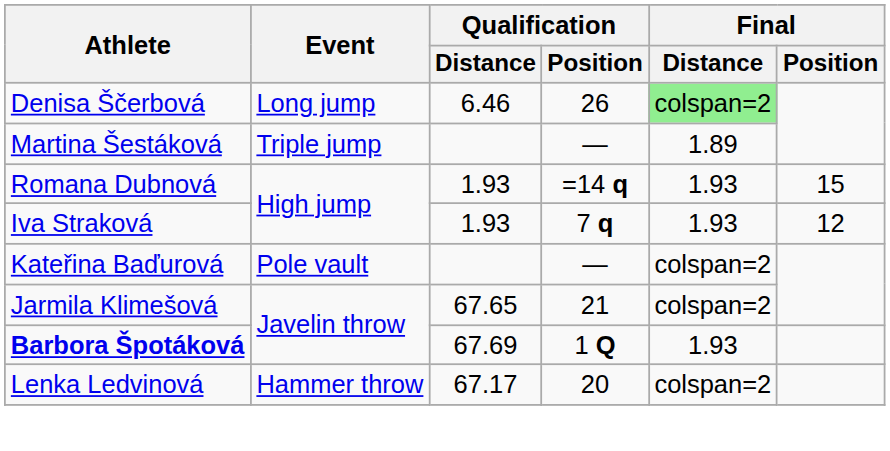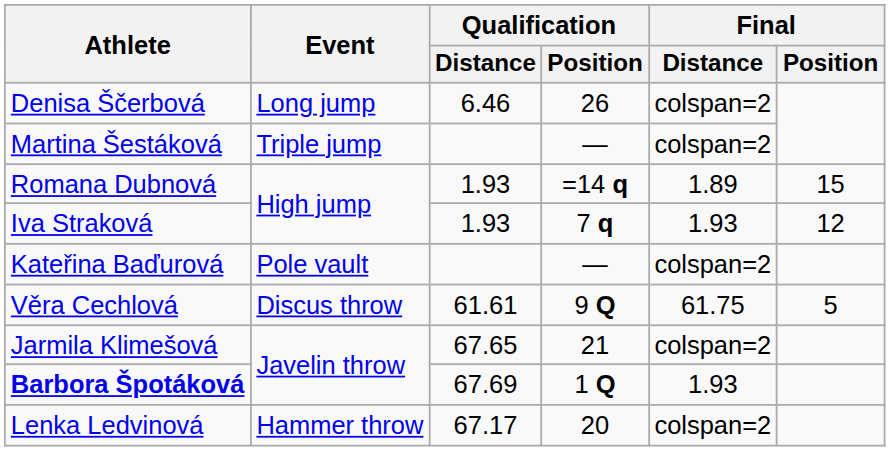Denisa Ščerbová | Final / Distance: lightgreen background -> no background
Martina Šestáková | Final / Distance: 1.89 -> colspan=2
Romana Dubnová | Final / Distance: 1.93 -> 1.89
+ row: Věra Cechlová | Discus throw | 61.61 | 9 Q | 61.75 | 5
